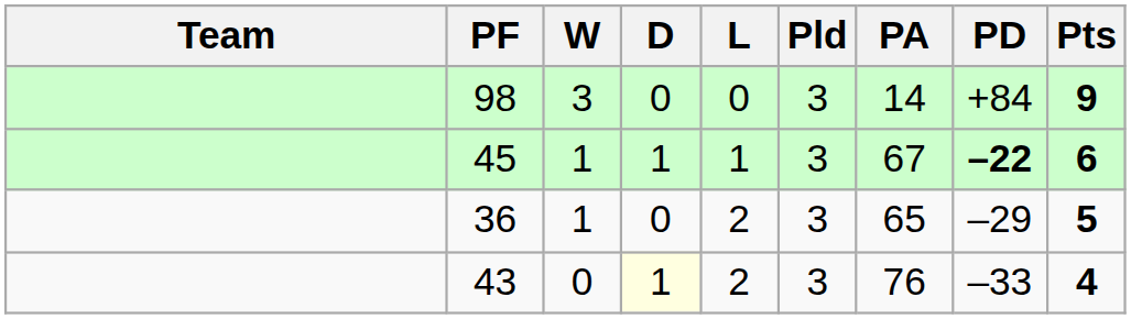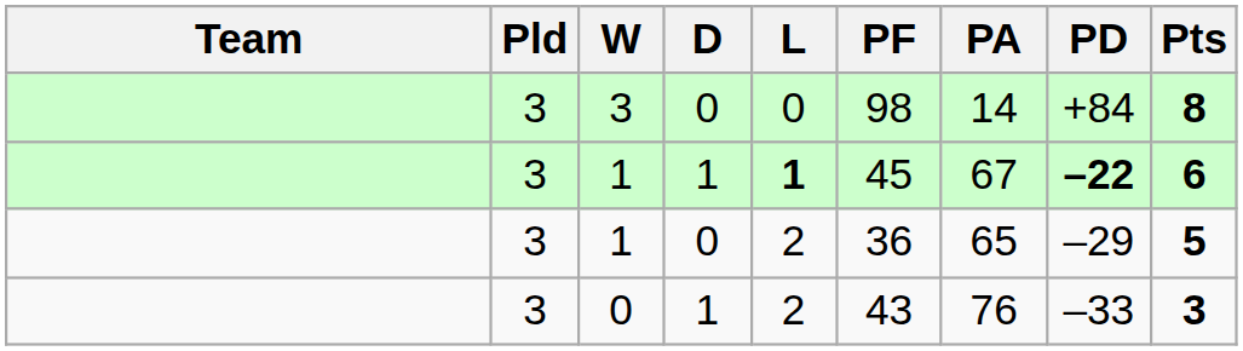columns swapped: Pld <-> PF
row 2 | Pts: 9 -> 8
row 3 | L: normal -> bold
row 5 | D: lightyellow background -> no background
row 5 | Pts: 4 -> 3
